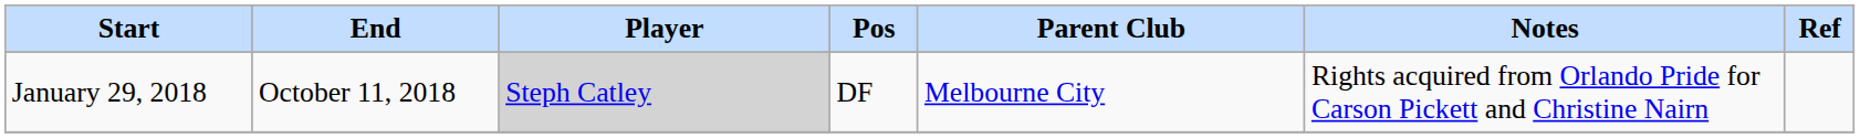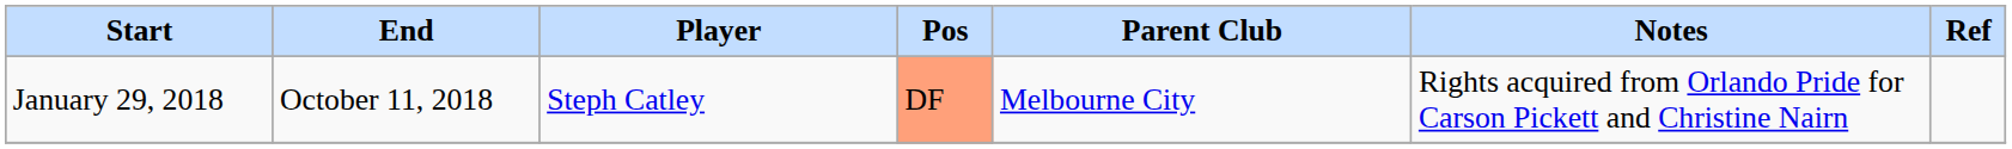January 29, 2018 | Player: lightgrey background -> no background
January 29, 2018 | Pos: no background -> lightsalmon background
